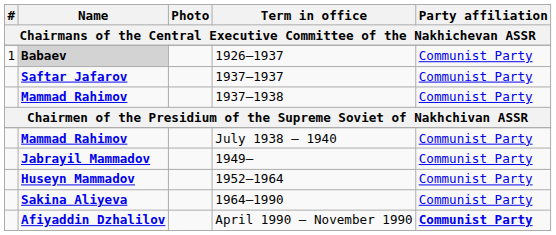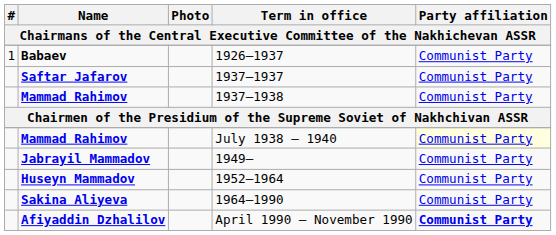1926–1937 | Name: lightgrey background -> no background
July 1938 – 1940 | Party affiliation: no background -> lightyellow background
